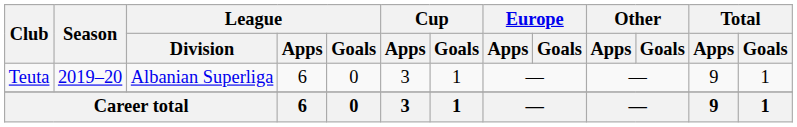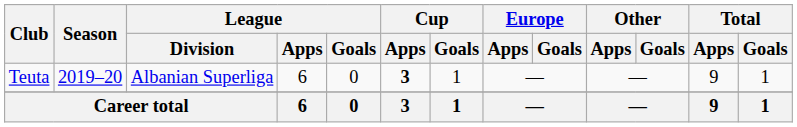Teuta | Cup / Apps: normal -> bold
